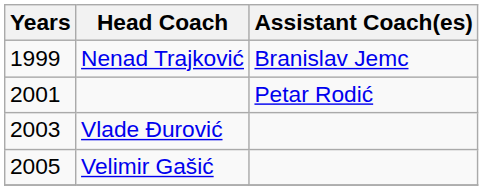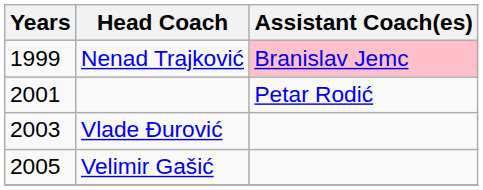Nenad Trajković | Assistant Coach(es): no background -> pink background
